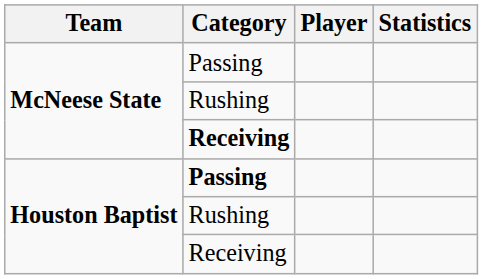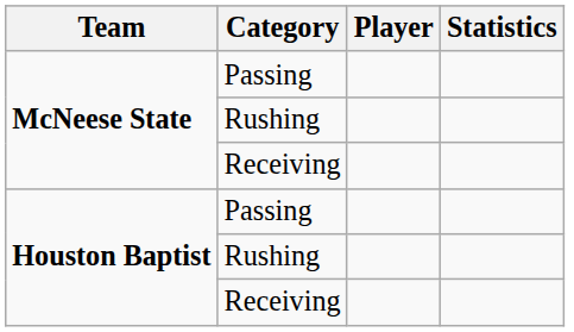McNeese State / Receiving | Category: bold -> normal
Houston Baptist / Passing | Category: bold -> normal
